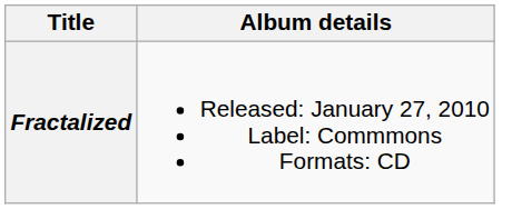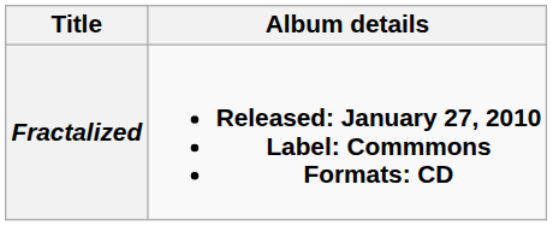Fractalized | Album details: normal -> bold
